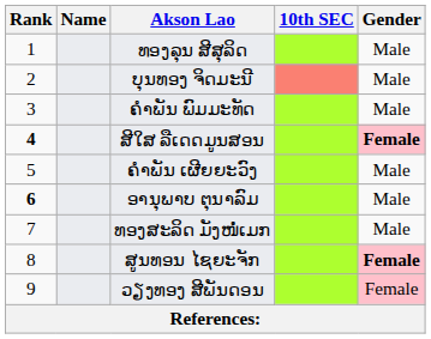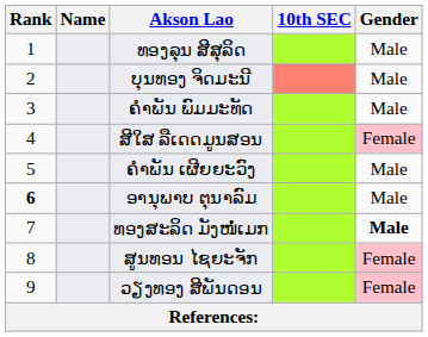ສີໃສ ລືເດດມູນສອນ | Rank: bold -> normal
ສີໃສ ລືເດດມູນສອນ | Gender: bold -> normal
ທອງສະລິດ ມັງໜໍ່ເມກ | Gender: normal -> bold
ສູນທອນ ໄຊຍະຈັກ | Gender: bold -> normal
